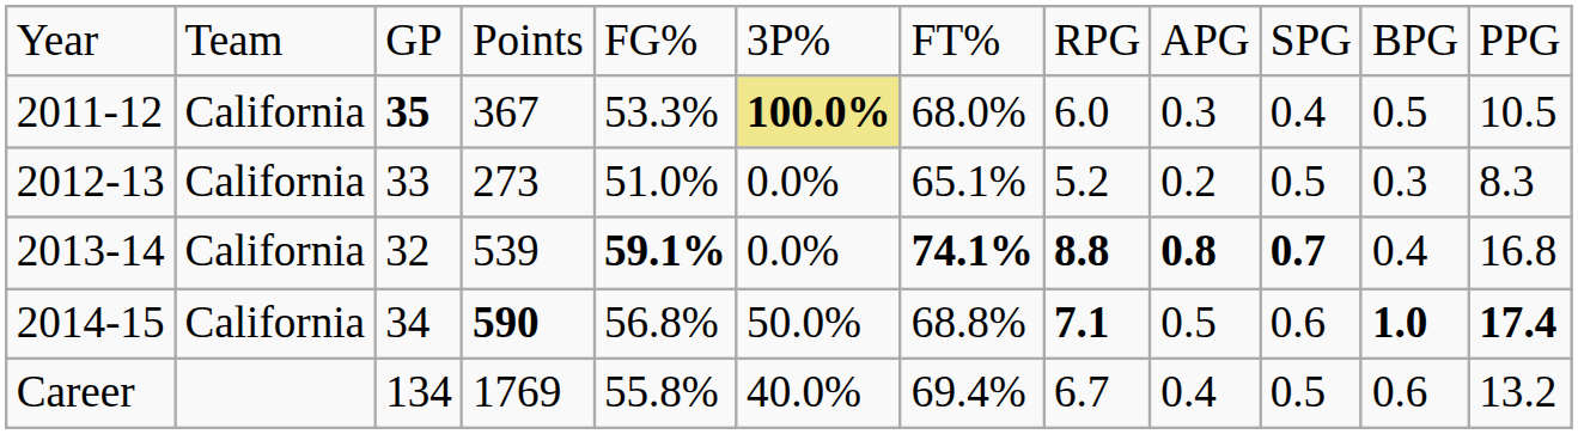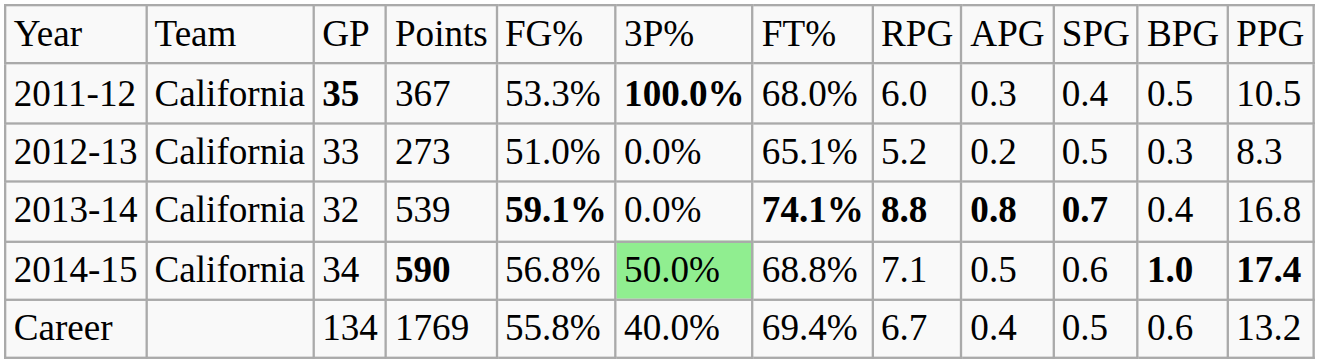2011-12 | column 6: khaki background -> no background
2014-15 | column 6: no background -> lightgreen background
2014-15 | column 8: bold -> normal
